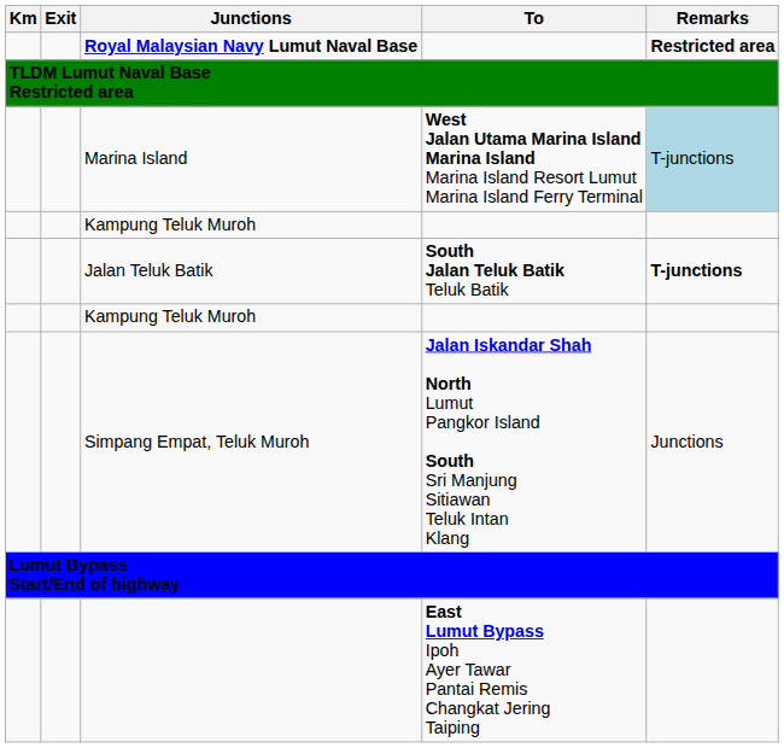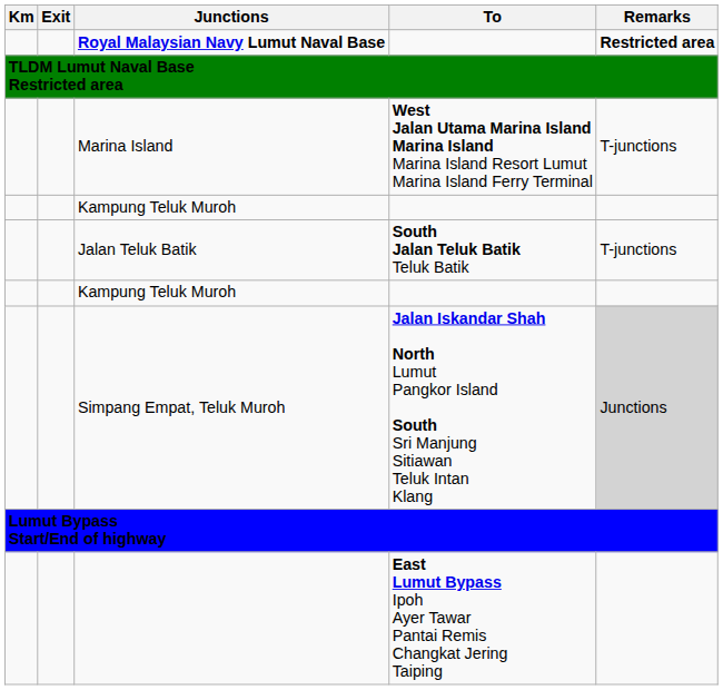Marina Island | Remarks: lightblue background -> no background
Jalan Teluk Batik | Remarks: bold -> normal
Simpang Empat, Teluk Muroh | Remarks: no background -> lightgrey background
